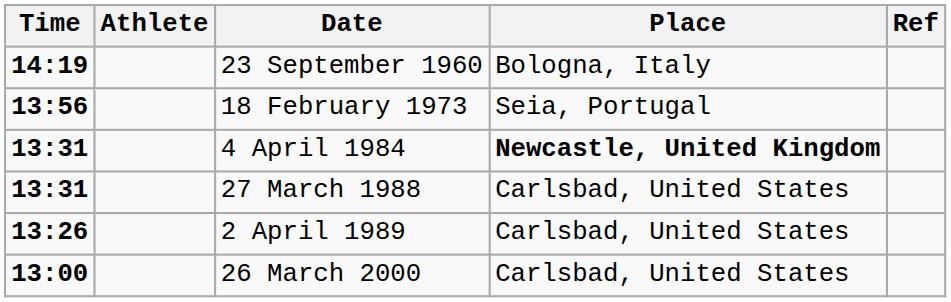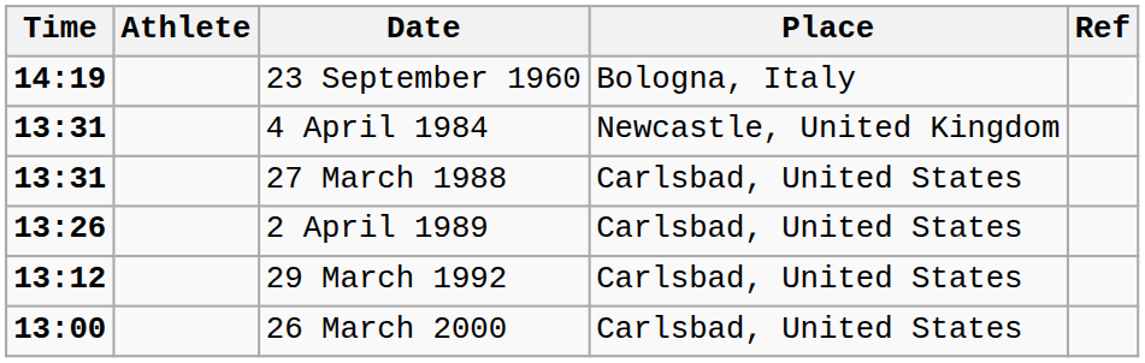- row: 13:56 | 18 February 1973 | Seia, Portugal
4 April 1984 | Place: bold -> normal
+ row: 13:12 | 29 March 1992 | Carlsbad, United States
